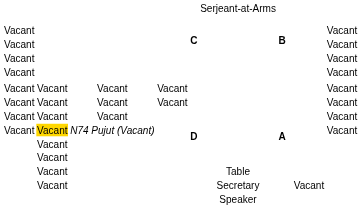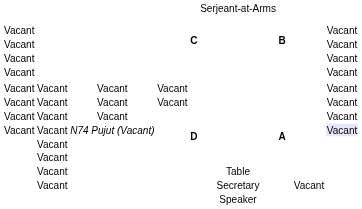N74 Pujut (Vacant) | column 2: gold background -> no background
N74 Pujut (Vacant) | column 9: no background -> lavender background
